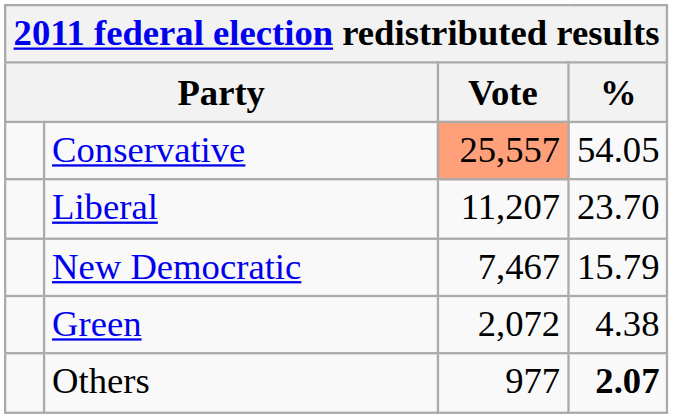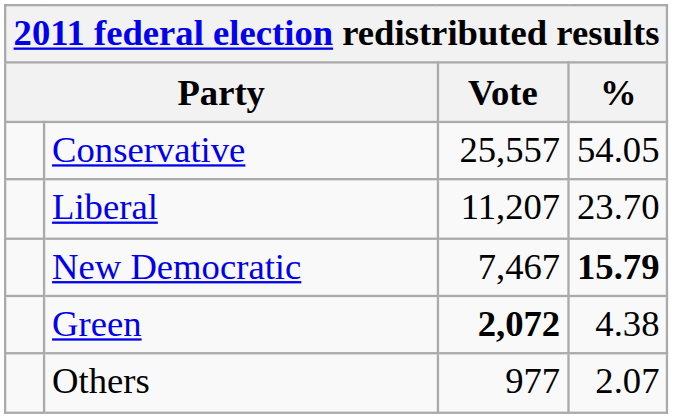Conservative | Vote: lightsalmon background -> no background
New Democratic | %: normal -> bold
Green | Vote: normal -> bold
Others | %: bold -> normal
